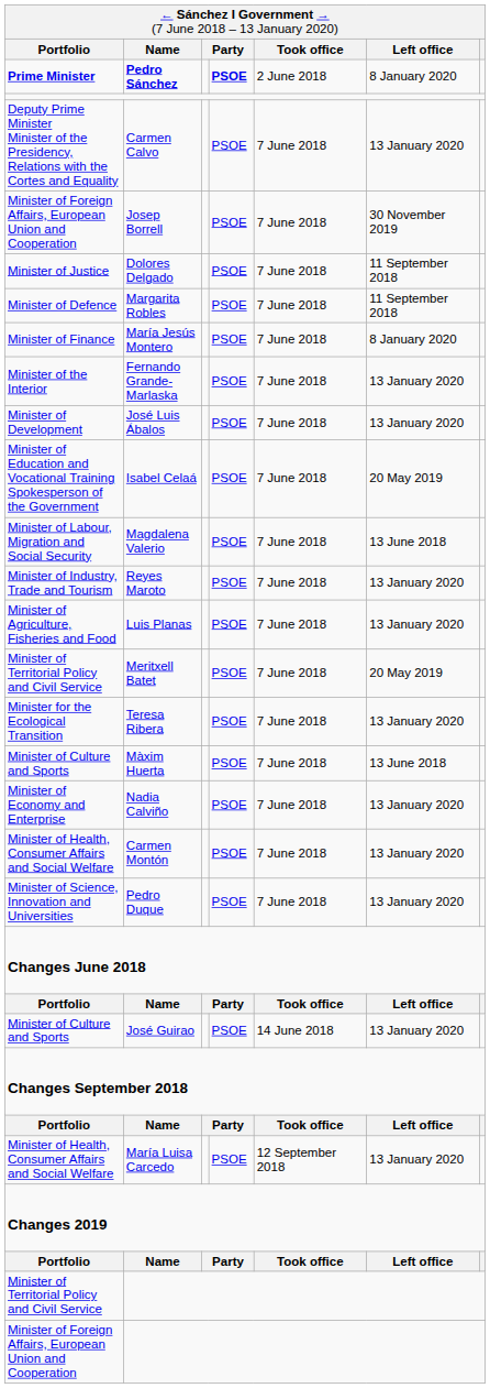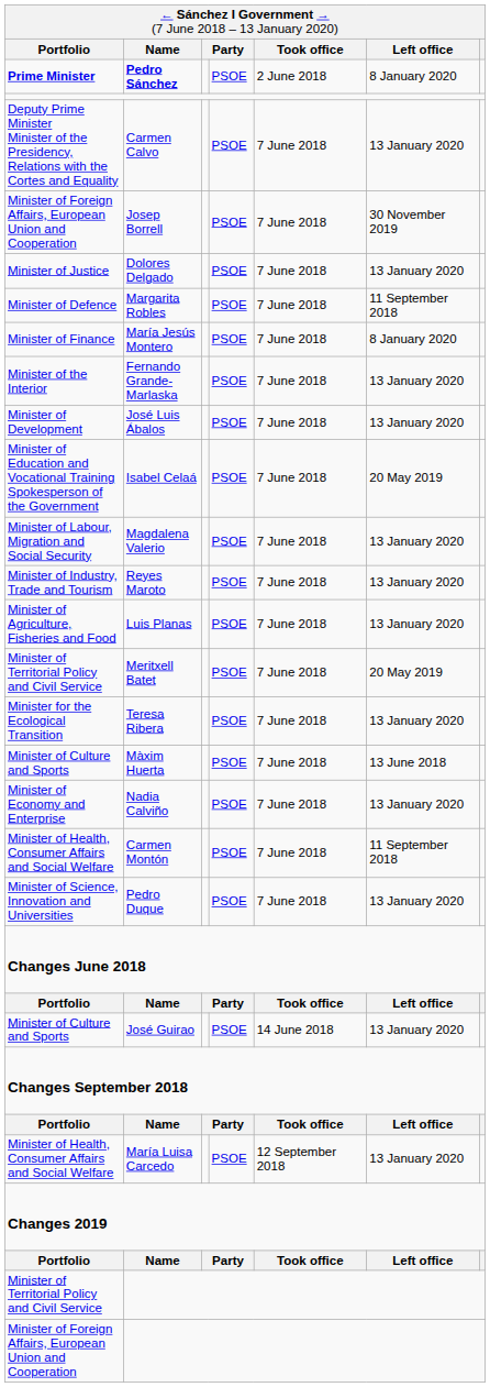Pedro Sánchez | column 4: bold -> normal
Dolores Delgado | column 6: 11 September 2018 -> 13 January 2020
Magdalena Valerio | column 6: 13 June 2018 -> 13 January 2020
Carmen Montón | column 6: 13 January 2020 -> 11 September 2018
